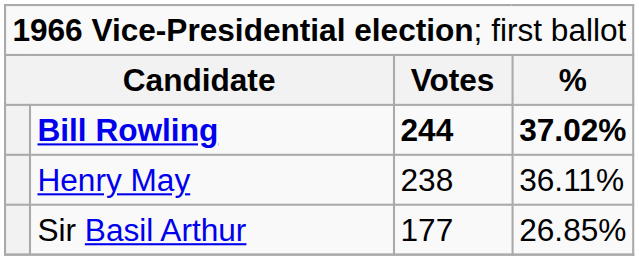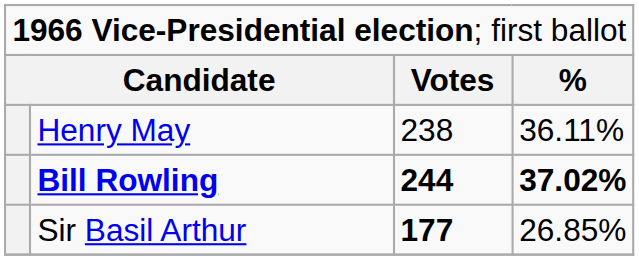rows swapped: Bill Rowling <-> Henry May
Sir Basil Arthur | column 3: normal -> bold
